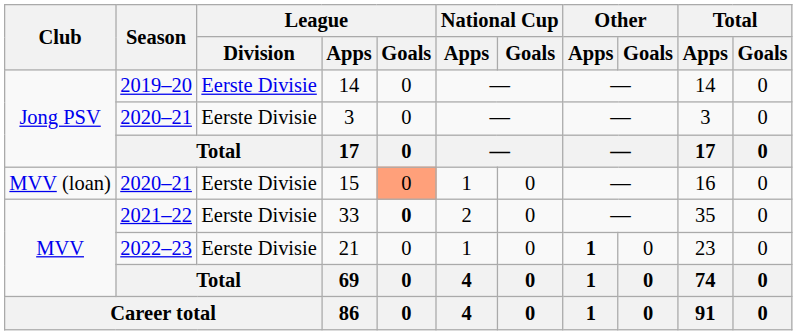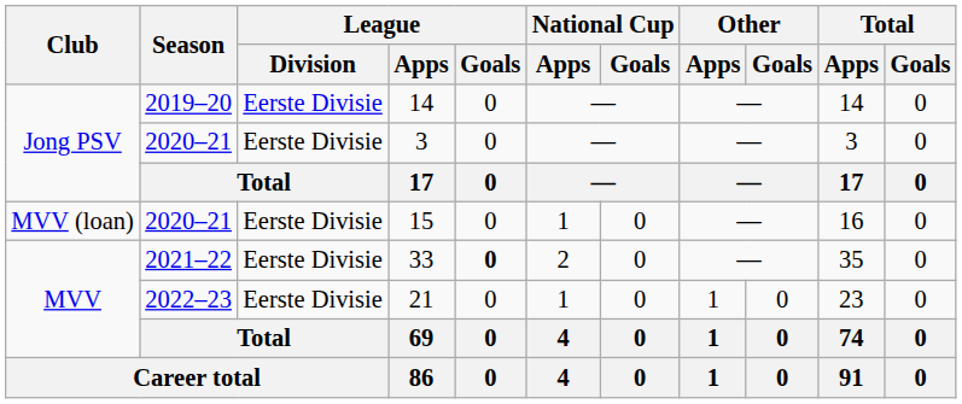15 | League / Goals: lightsalmon background -> no background
21 | Other / Apps: bold -> normal
